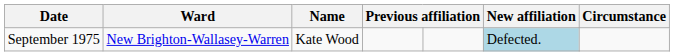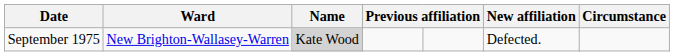September 1975 | Name: no background -> lightgrey background
September 1975 | column 6: lightblue background -> no background
